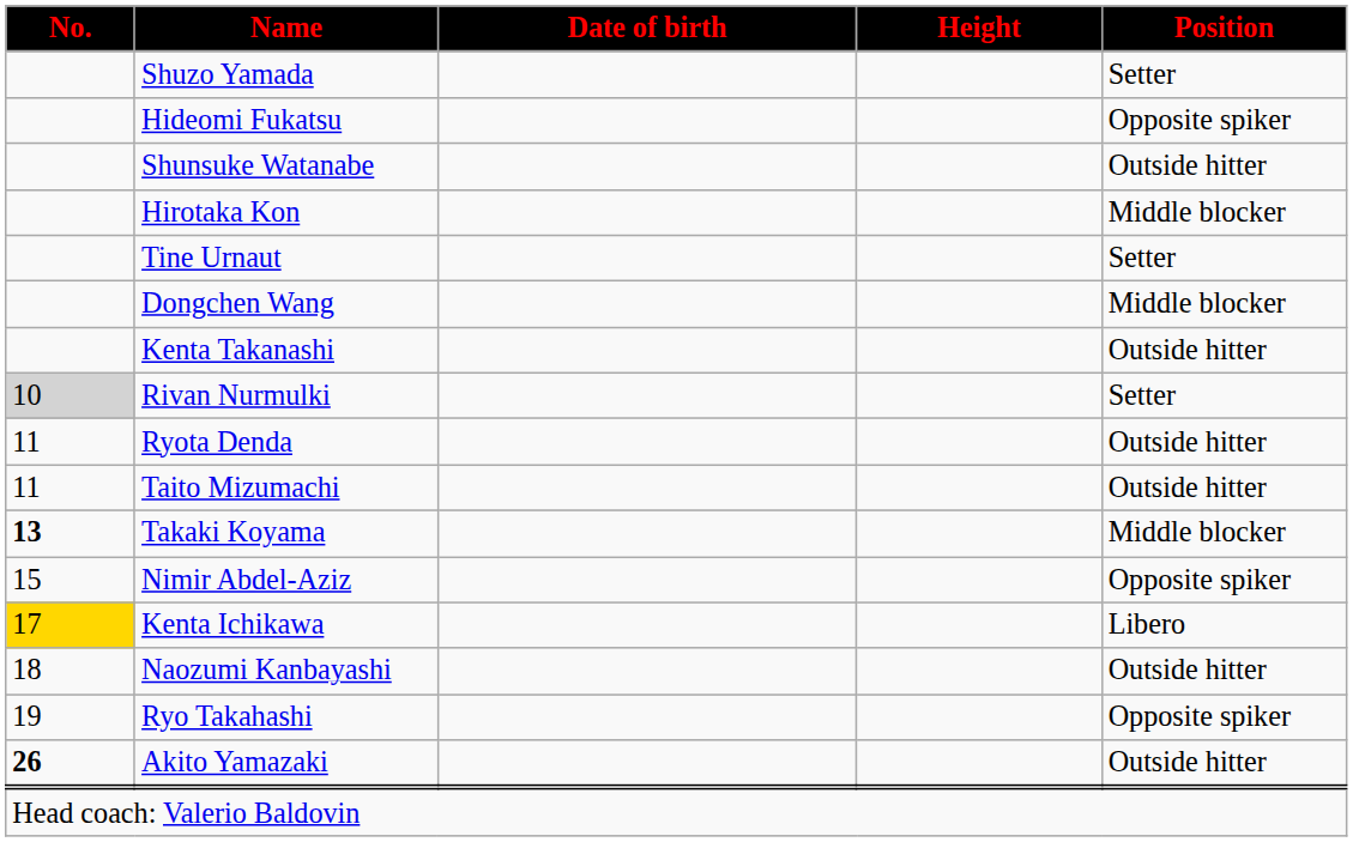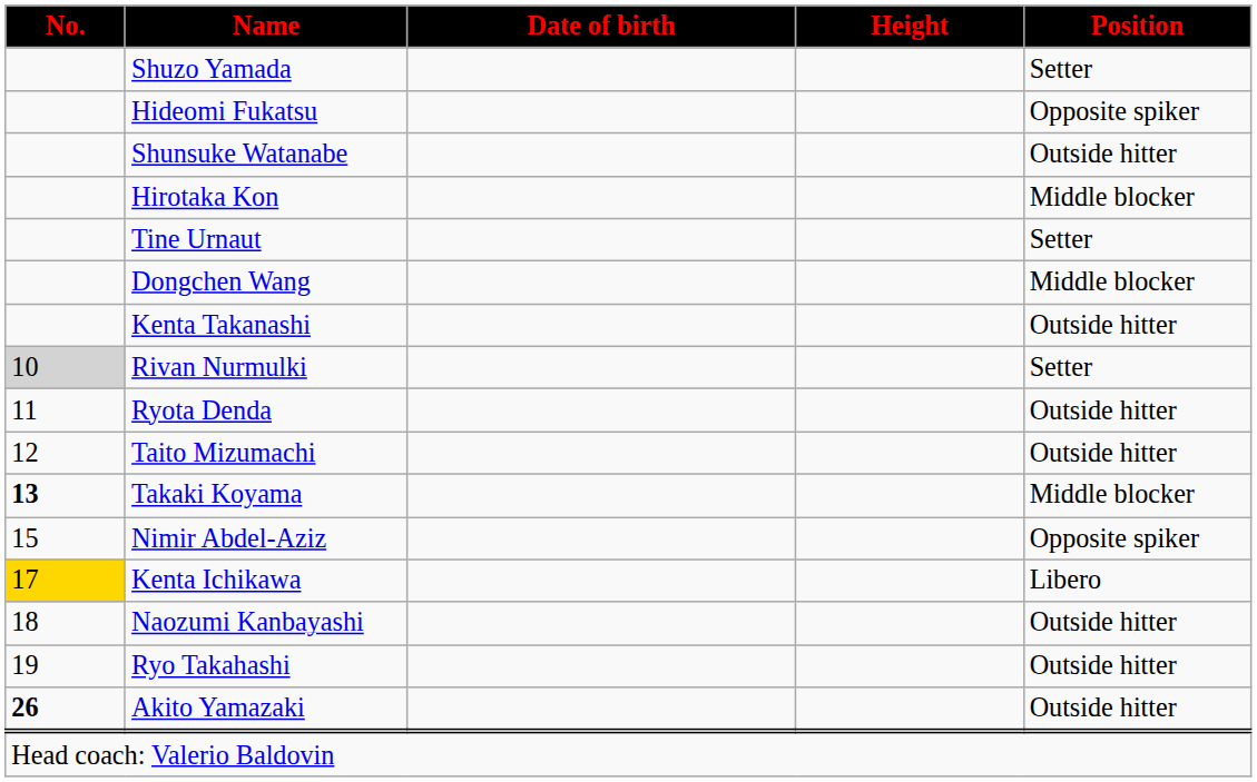Taito Mizumachi | No.: 11 -> 12
Ryo Takahashi | Position: Opposite spiker -> Outside hitter
